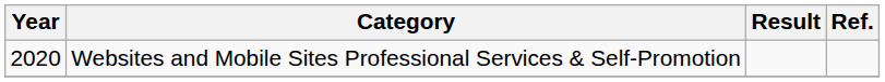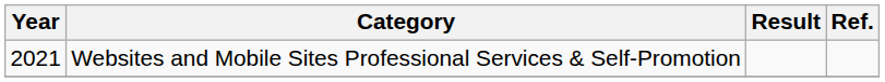row 2 | Year: 2020 -> 2021
